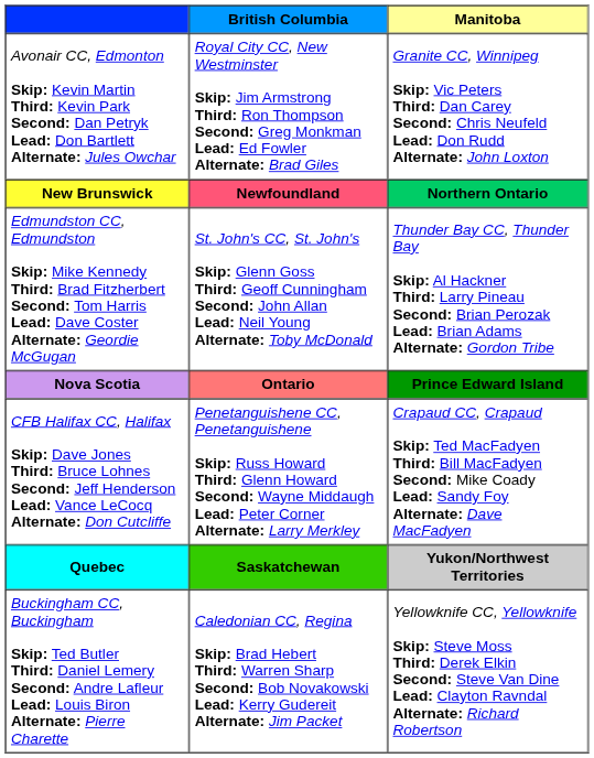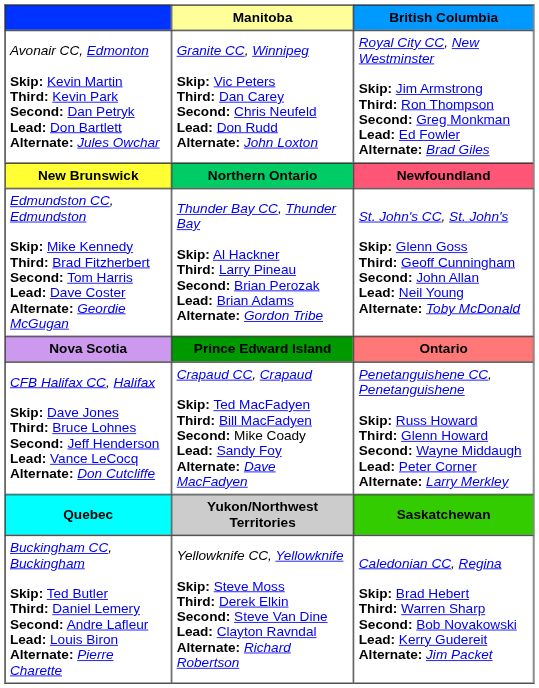columns swapped: British Columbia <-> Manitoba
